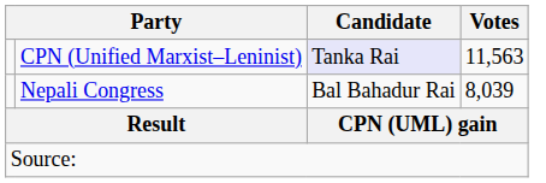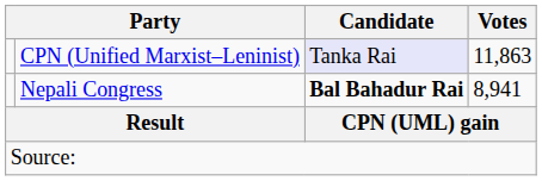CPN (Unified Marxist–Leninist) | Votes: 11,563 -> 11,863
Nepali Congress | Candidate: normal -> bold
Nepali Congress | Votes: 8,039 -> 8,941
